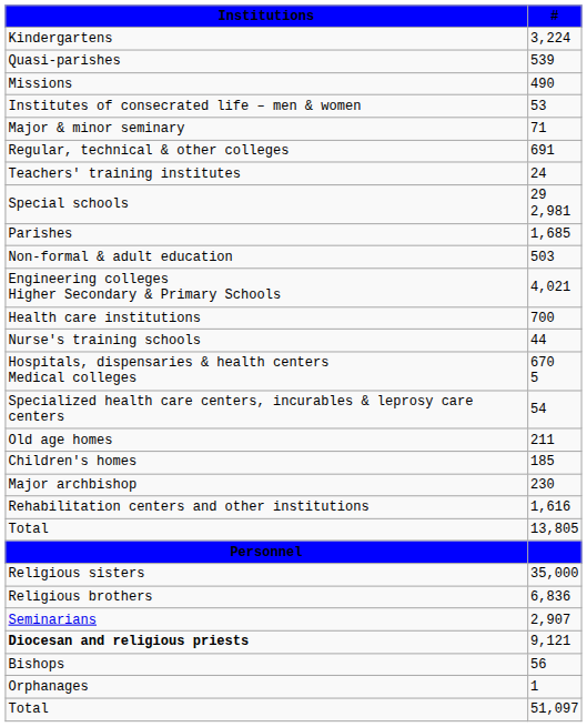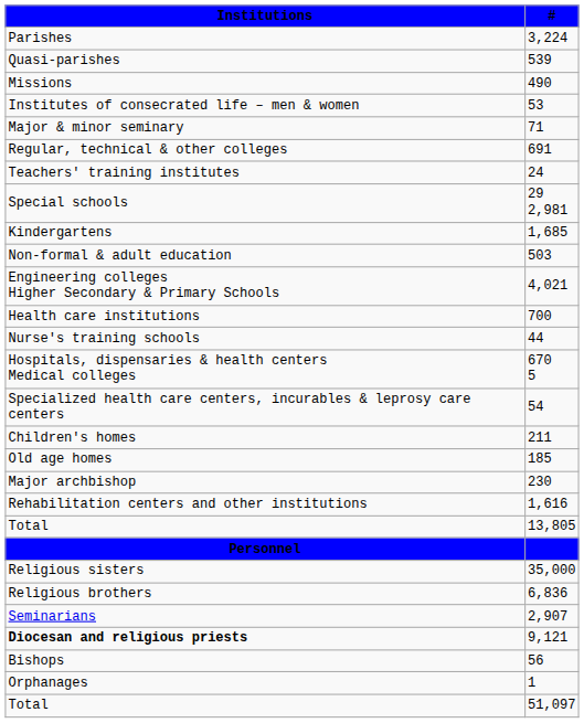row 2 | Institutions: Kindergartens -> Parishes
row 10 | Institutions: Parishes -> Kindergartens
row 17 | Institutions: Old age homes -> Children's homes
row 18 | Institutions: Children's homes -> Old age homes
